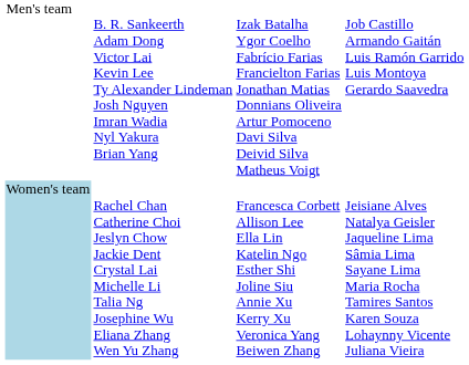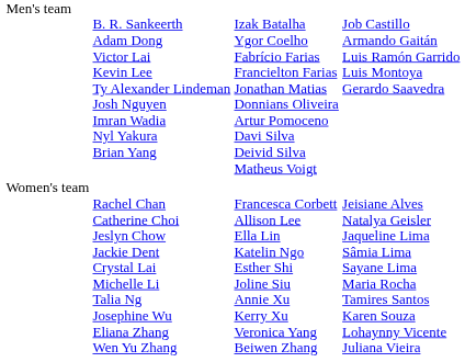Women's team | column 1: lightblue background -> no background
